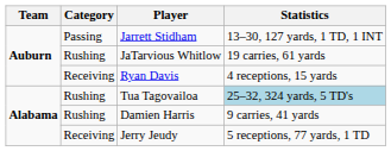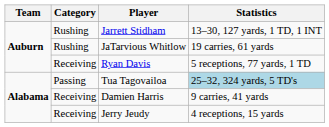Jarrett Stidham | Category: Passing -> Rushing
Ryan Davis | Statistics: 4 receptions, 15 yards -> 5 receptions, 77 yards, 1 TD
Tua Tagovailoa | Category: Rushing -> Passing
Damien Harris | Category: Rushing -> Receiving
Jerry Jeudy | Statistics: 5 receptions, 77 yards, 1 TD -> 4 receptions, 15 yards
